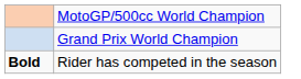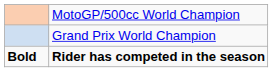row 3 | column 2: normal -> bold
